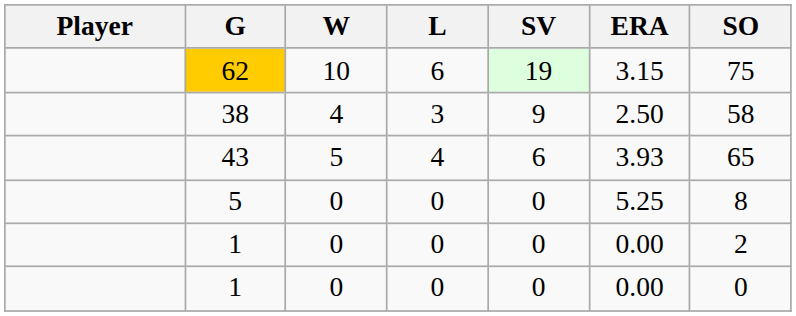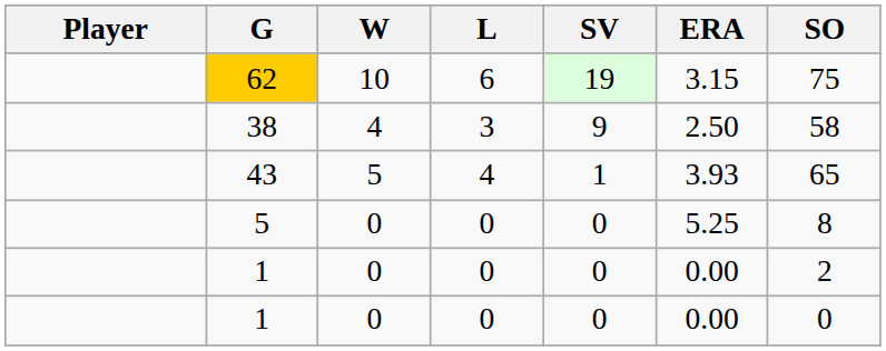43 | SV: 6 -> 1
